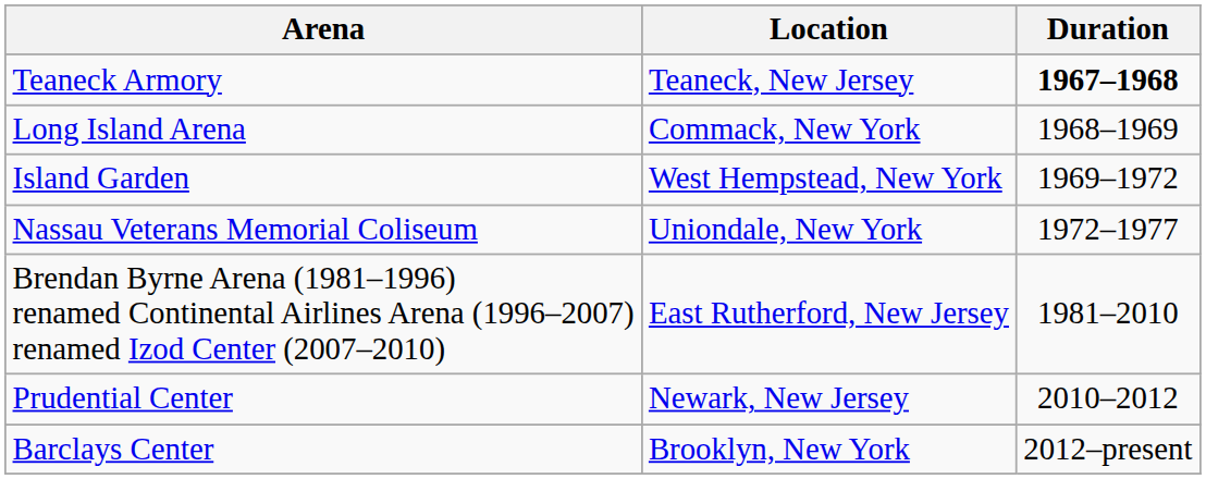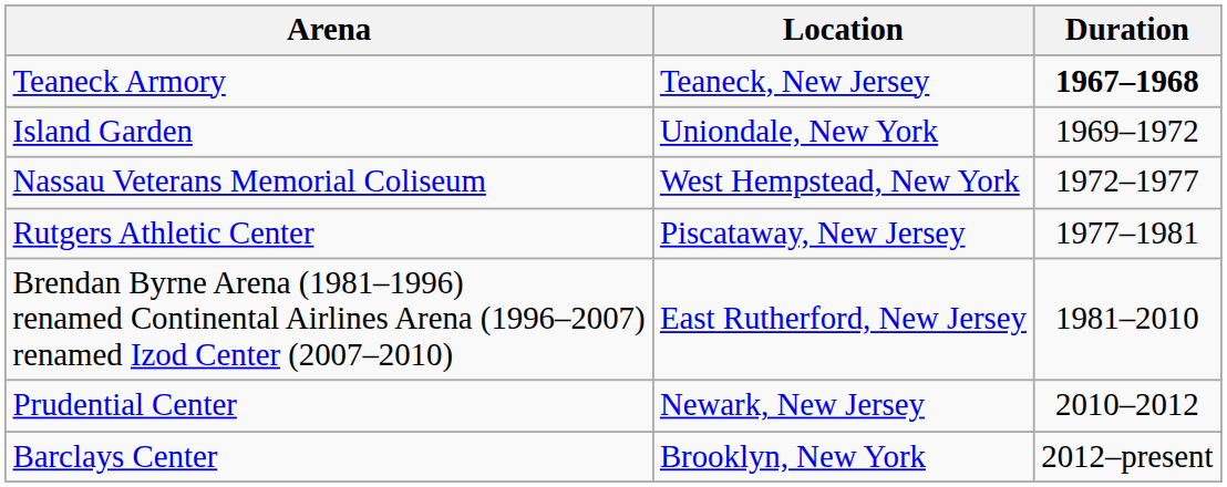- row: Long Island Arena | Commack, New York | 1968–1969
Island Garden | Location: West Hempstead, New York -> Uniondale, New York
Nassau Veterans Memorial Coliseum | Location: Uniondale, New York -> West Hempstead, New York
+ row: Rutgers Athletic Center | Piscataway, New Jersey | 1977–1981
